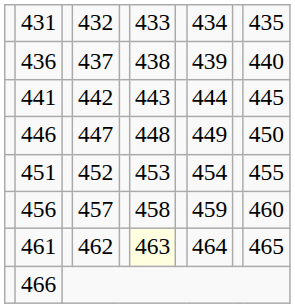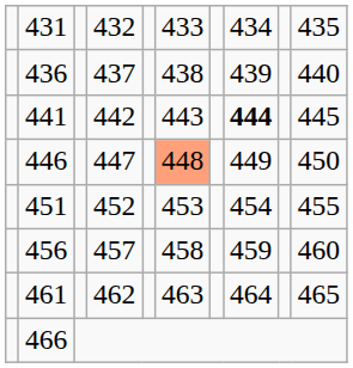441 | column 8: normal -> bold
446 | column 6: no background -> lightsalmon background
461 | column 6: lightyellow background -> no background
